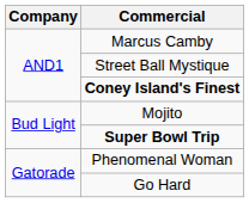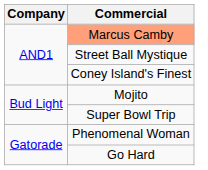Marcus Camby | Commercial: no background -> lightsalmon background
Coney Island's Finest | Commercial: bold -> normal
Super Bowl Trip | Commercial: bold -> normal
